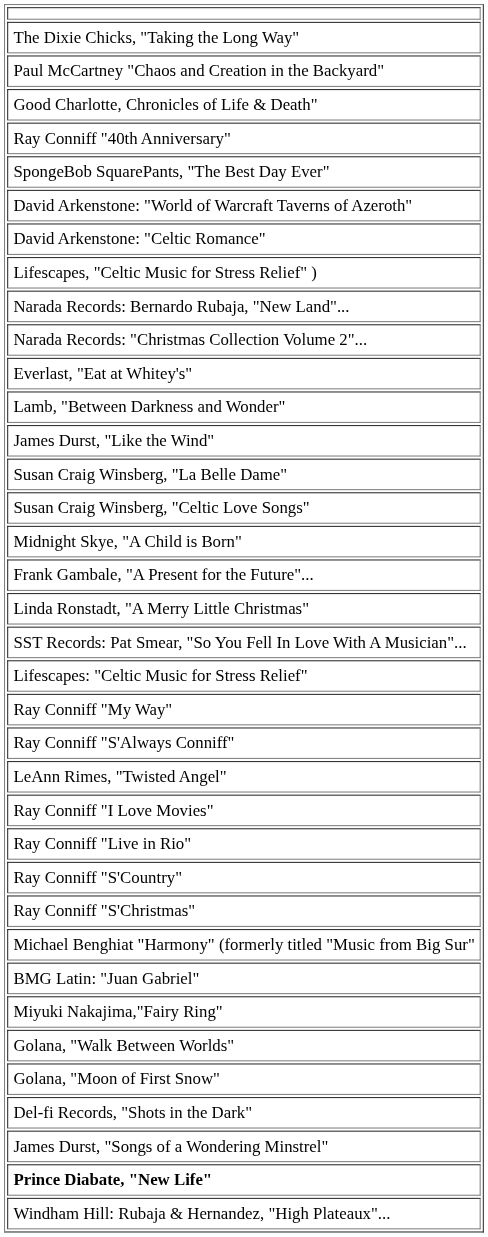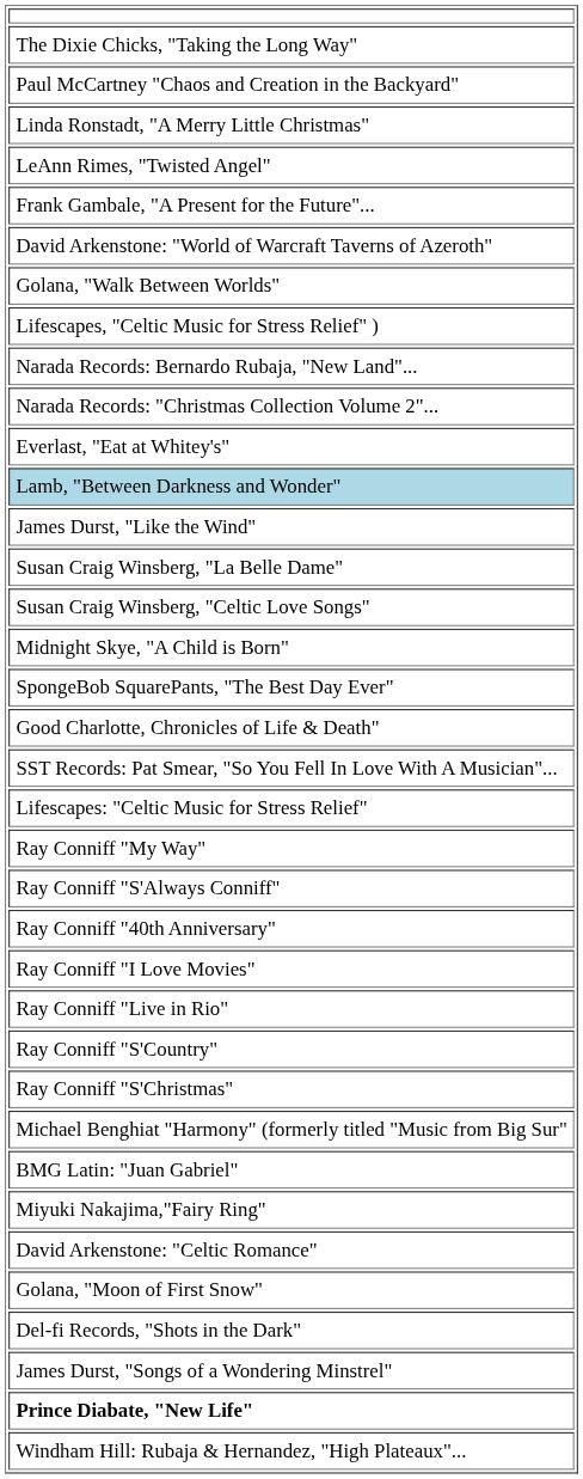row 4 | column 1: Good Charlotte, Chronicles of Life & Death" -> Linda Ronstadt, "A Merry Little Christmas"
row 5 | column 1: Ray Conniff "40th Anniversary" -> LeAnn Rimes, "Twisted Angel"
row 6 | column 1: SpongeBob SquarePants, "The Best Day Ever" -> Frank Gambale, "A Present for the Future"...
row 8 | column 1: David Arkenstone: "Celtic Romance" -> Golana, "Walk Between Worlds"
row 13 | column 1: no background -> lightblue background
row 18 | column 1: Frank Gambale, "A Present for the Future"... -> SpongeBob SquarePants, "The Best Day Ever"
row 19 | column 1: Linda Ronstadt, "A Merry Little Christmas" -> Good Charlotte, Chronicles of Life & Death"
row 24 | column 1: LeAnn Rimes, "Twisted Angel" -> Ray Conniff "40th Anniversary"
row 32 | column 1: Golana, "Walk Between Worlds" -> David Arkenstone: "Celtic Romance"
